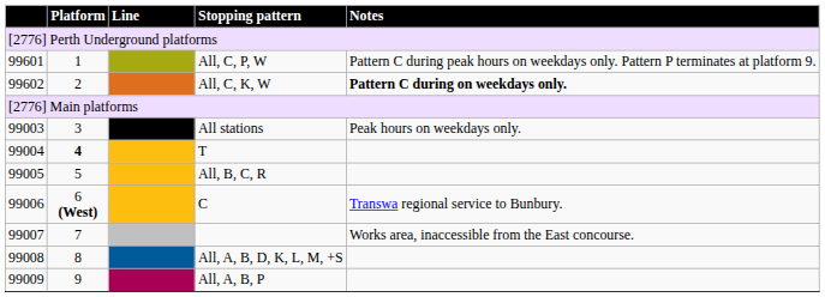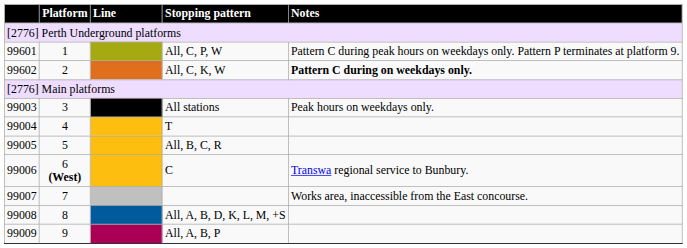T | Platform: bold -> normal
